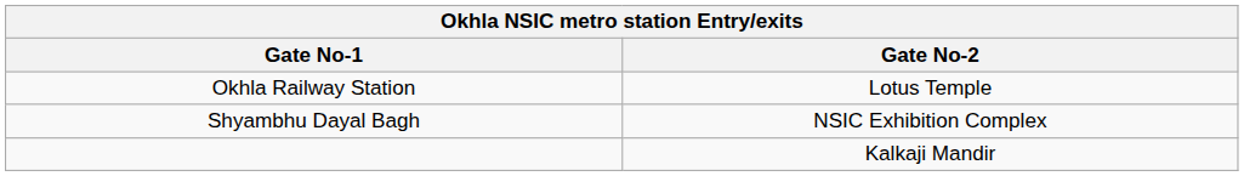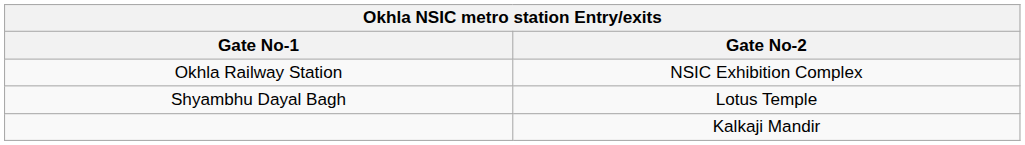Okhla Railway Station | Gate No-2: Lotus Temple -> NSIC Exhibition Complex
Shyambhu Dayal Bagh | Gate No-2: NSIC Exhibition Complex -> Lotus Temple
